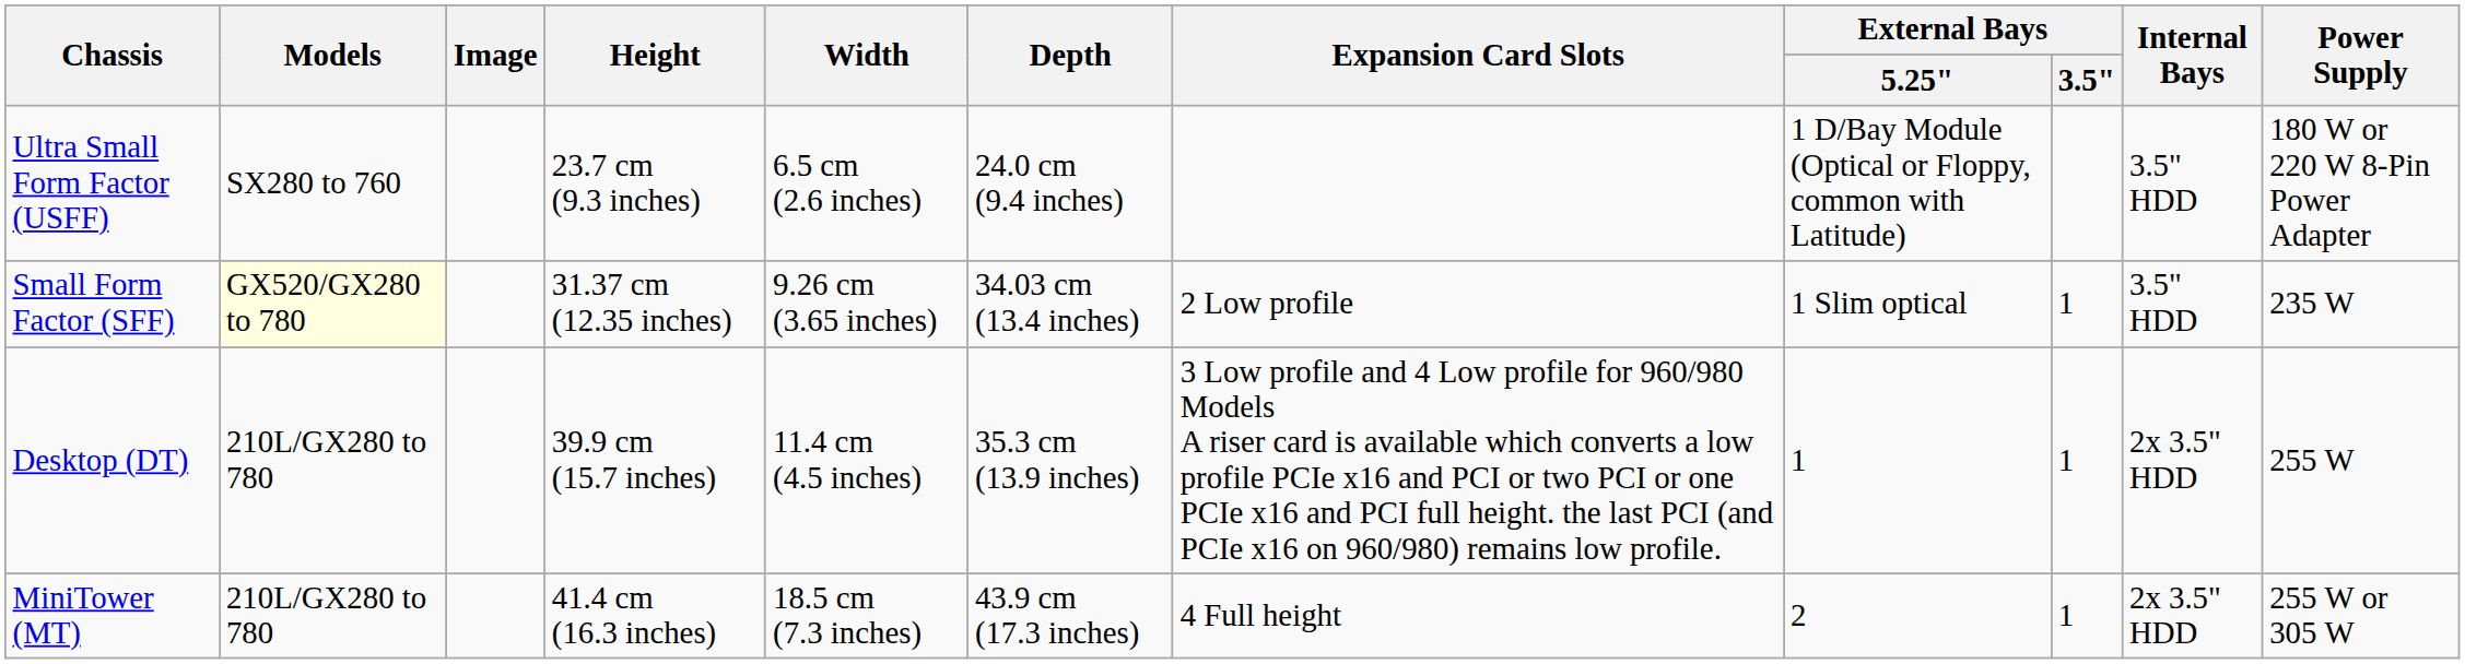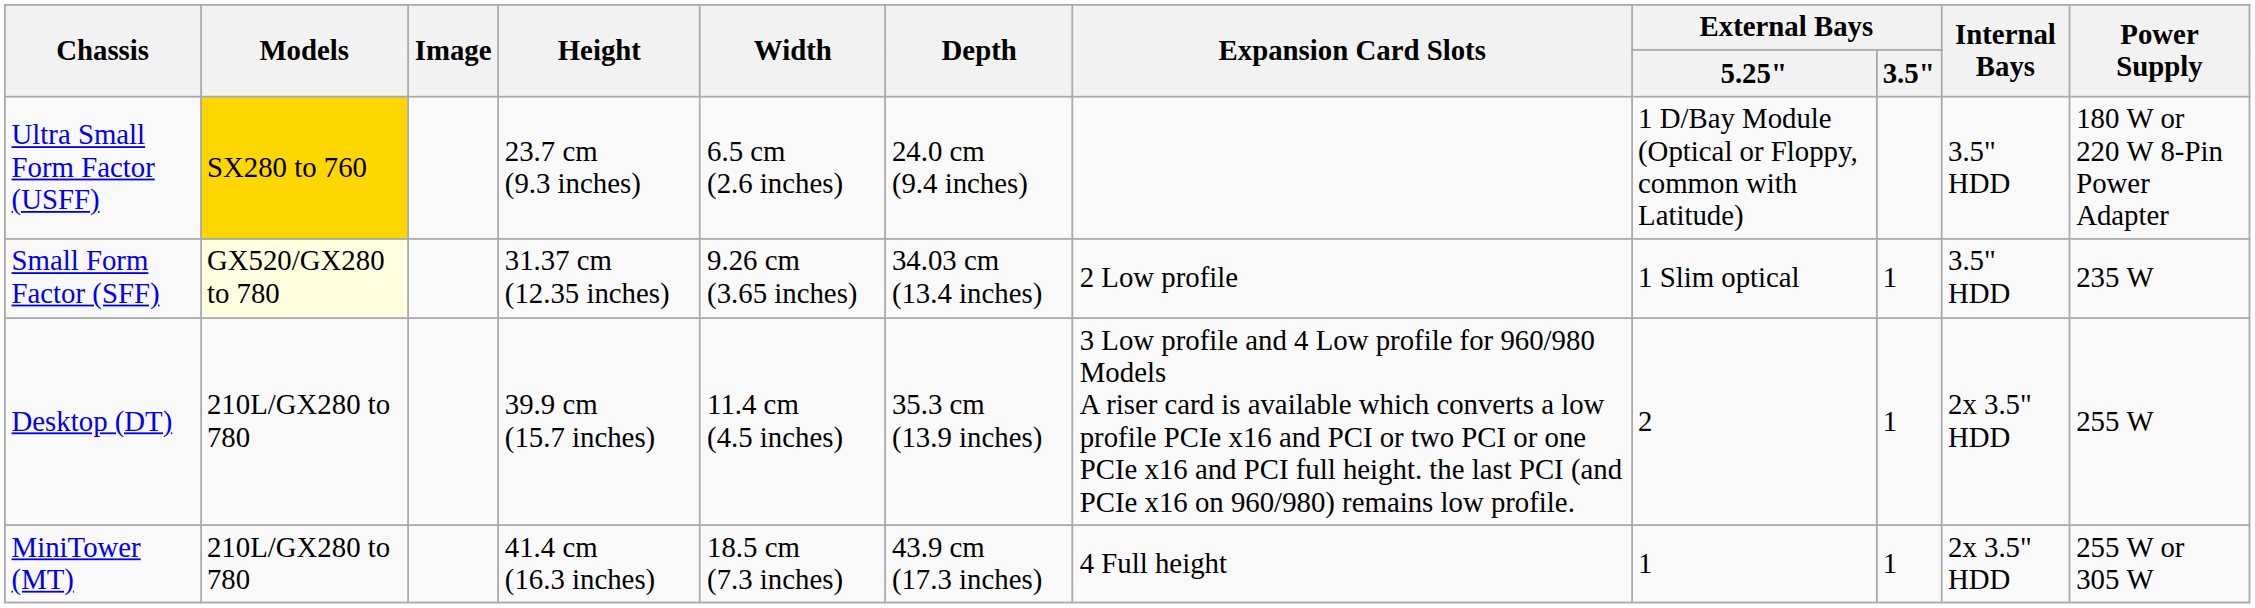Ultra Small Form Factor (USFF) | Models: no background -> gold background
Desktop (DT) | External Bays / 5.25": 1 -> 2
MiniTower (MT) | External Bays / 5.25": 2 -> 1
